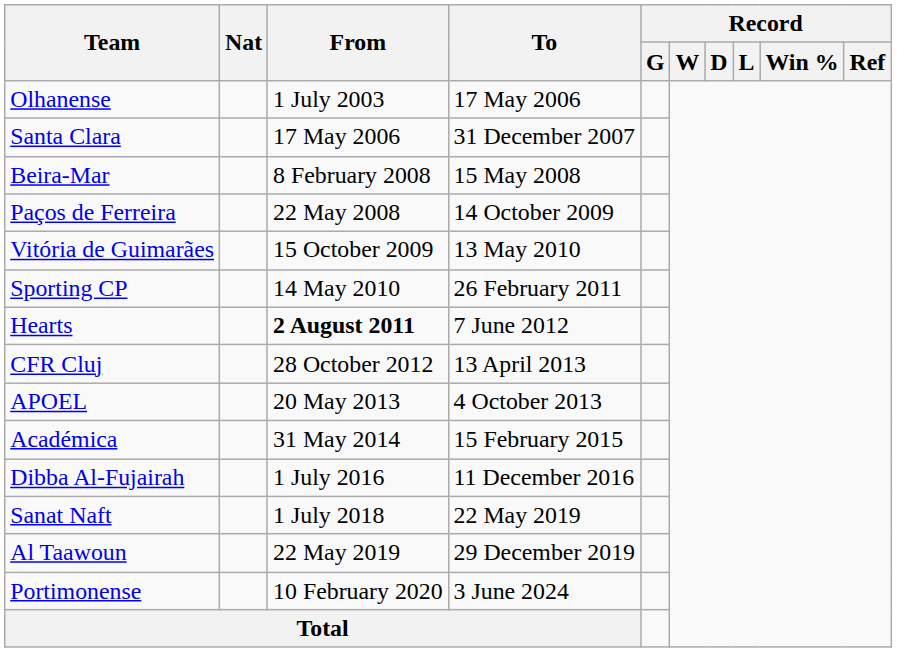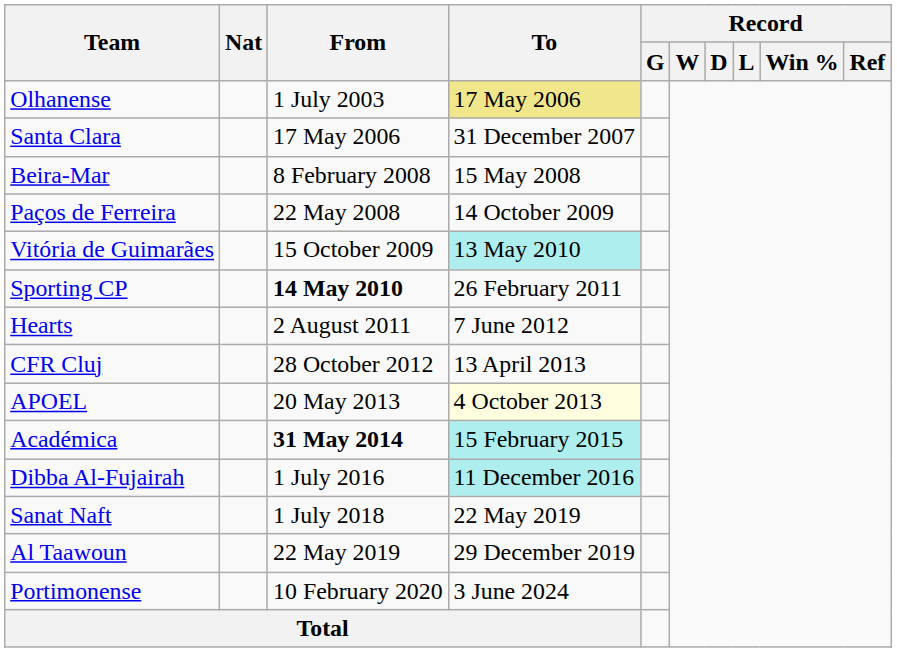Olhanense | To: no background -> khaki background
Vitória de Guimarães | To: no background -> paleturquoise background
Sporting CP | From: normal -> bold
Hearts | From: bold -> normal
APOEL | To: no background -> lightyellow background
Académica | From: normal -> bold
Académica | To: no background -> paleturquoise background
Dibba Al-Fujairah | To: no background -> paleturquoise background
